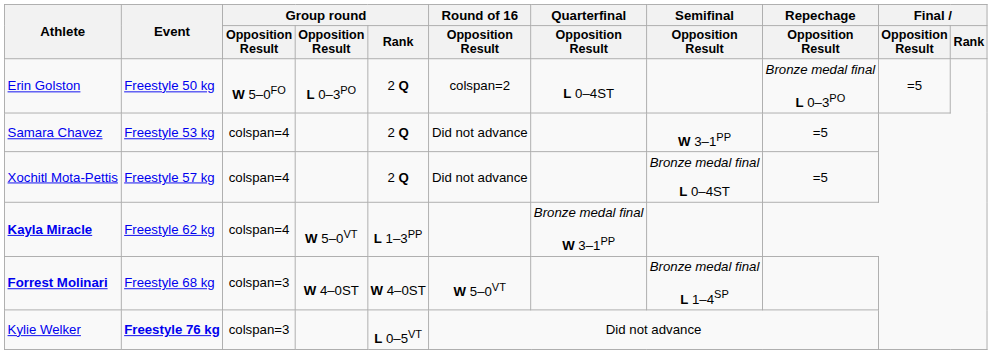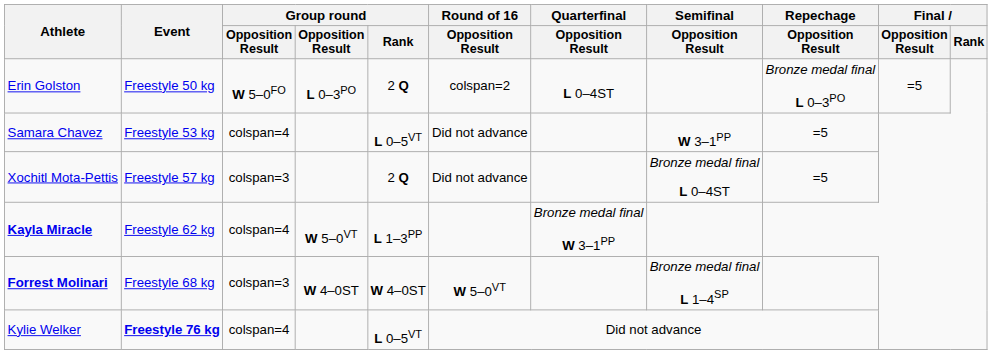Samara Chavez | Group round / Rank: 2 Q -> L 0–5VT
Xochitl Mota-Pettis | column 3: colspan=4 -> colspan=3
Kylie Welker | column 3: colspan=3 -> colspan=4
